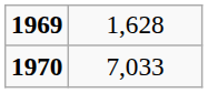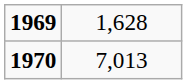1970 | column 2: 7,033 -> 7,013
